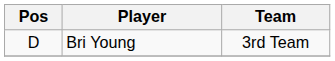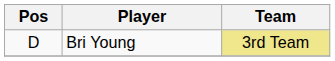Bri Young | Team: no background -> khaki background
